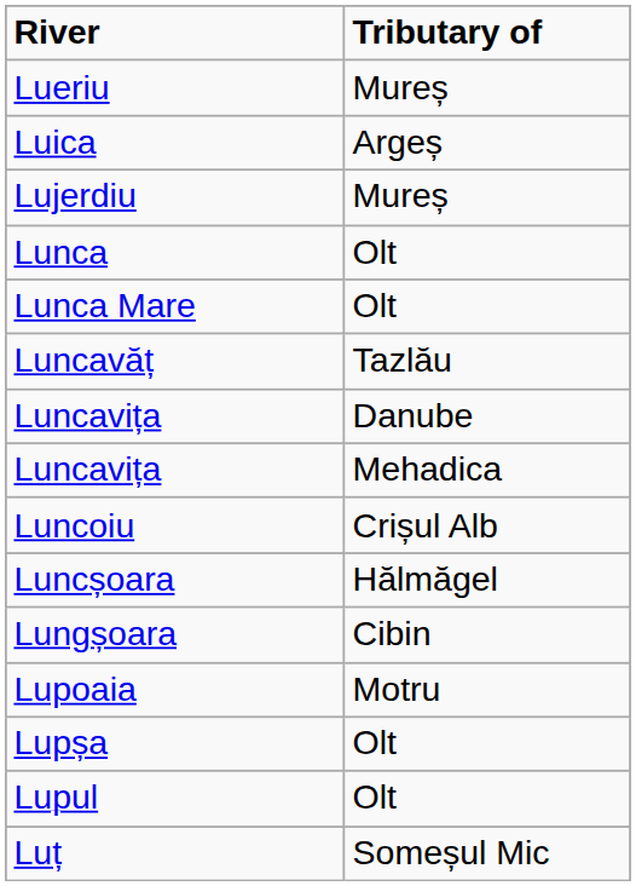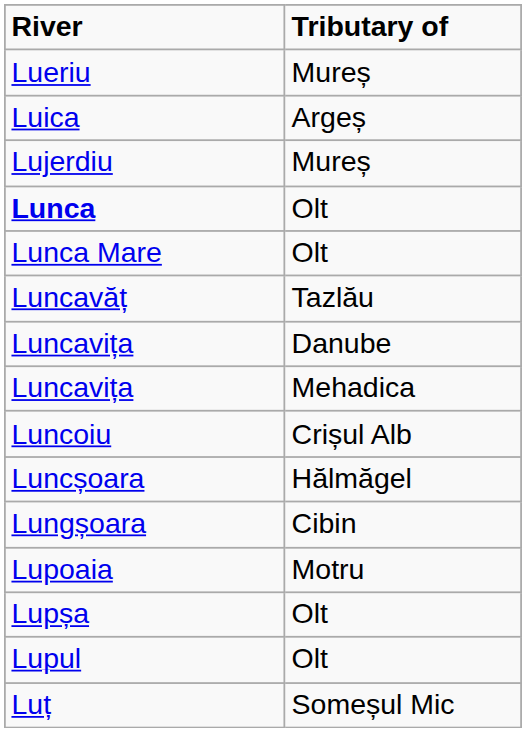row 5 | River: normal -> bold
